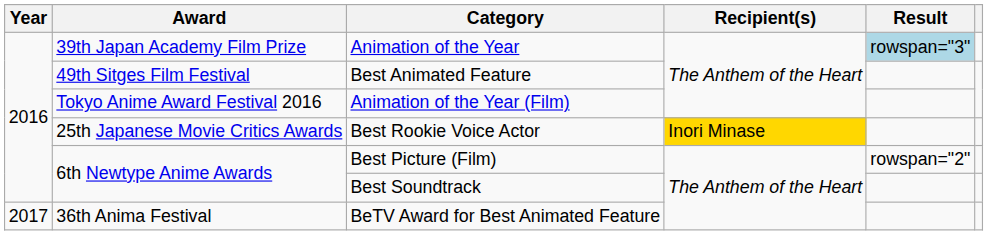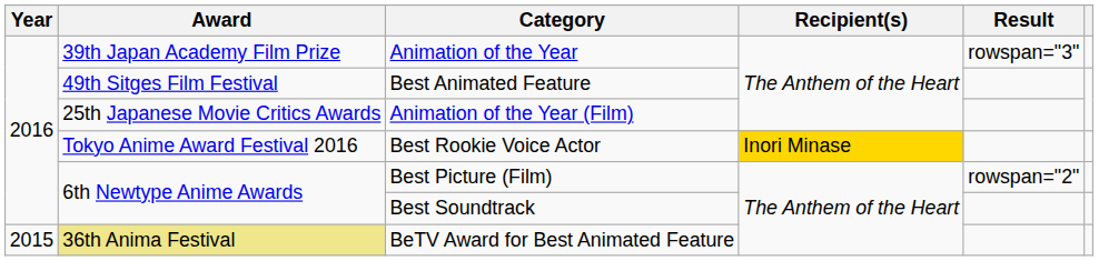Animation of the Year | Result: lightblue background -> no background
Animation of the Year (Film) | Award: Tokyo Anime Award Festival 2016 -> 25th Japanese Movie Critics Awards
Best Rookie Voice Actor | Award: 25th Japanese Movie Critics Awards -> Tokyo Anime Award Festival 2016
BeTV Award for Best Animated Feature | Year: 2017 -> 2015
BeTV Award for Best Animated Feature | Award: no background -> khaki background
